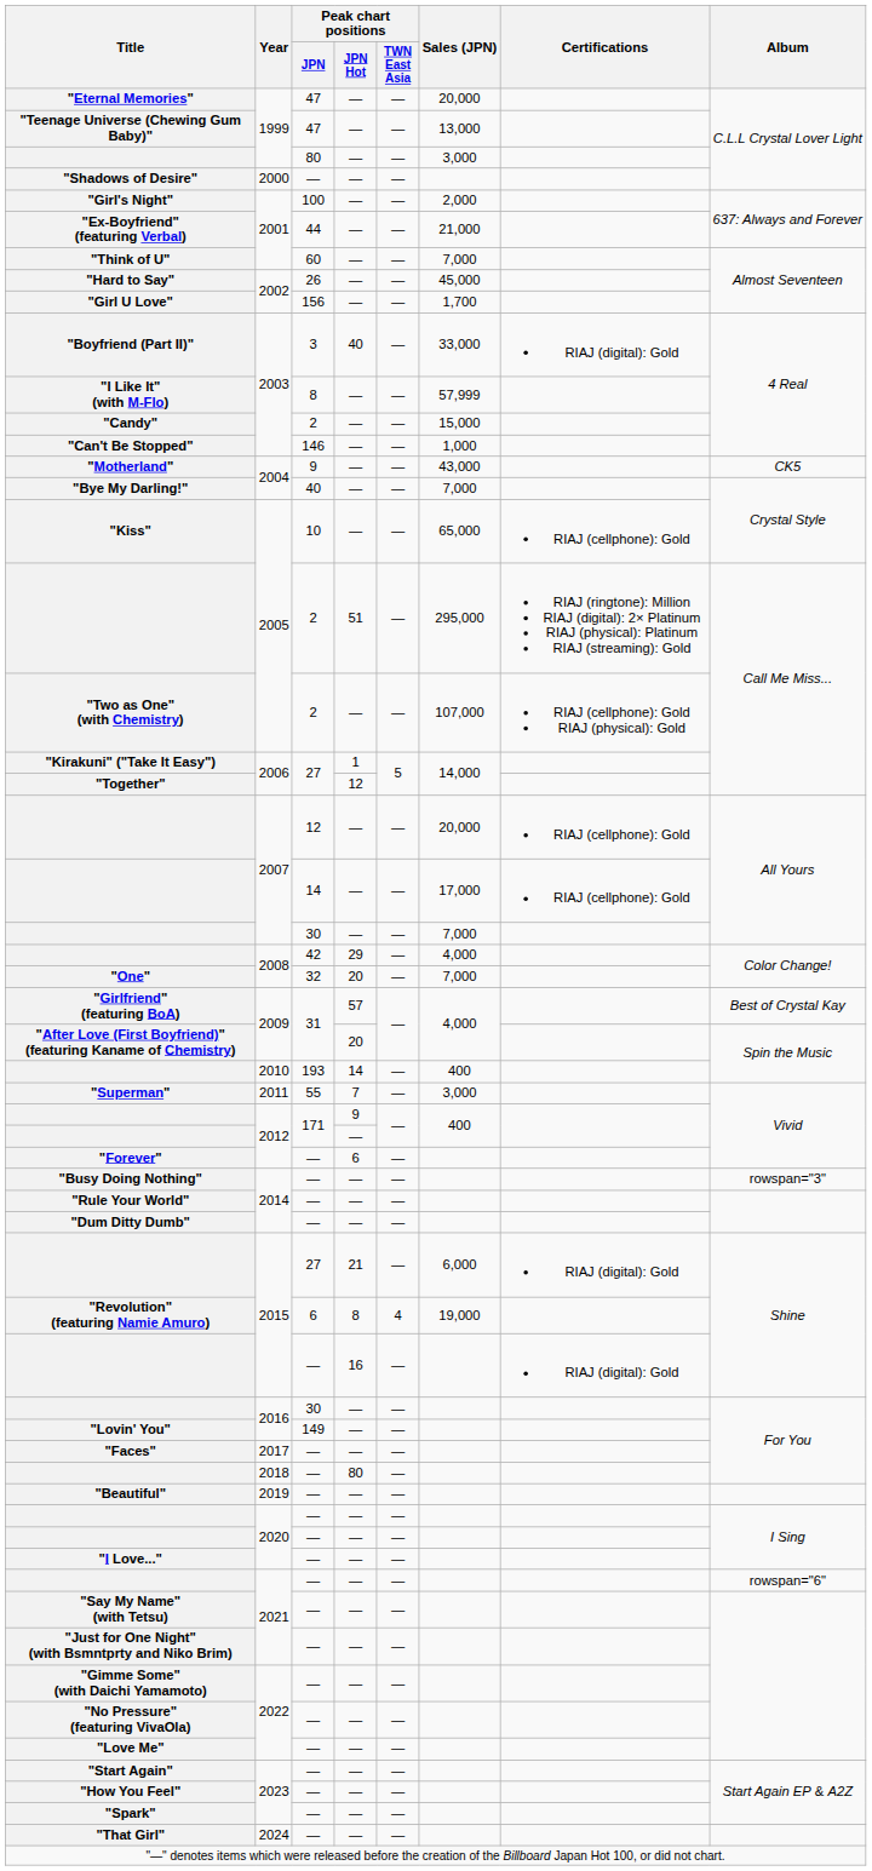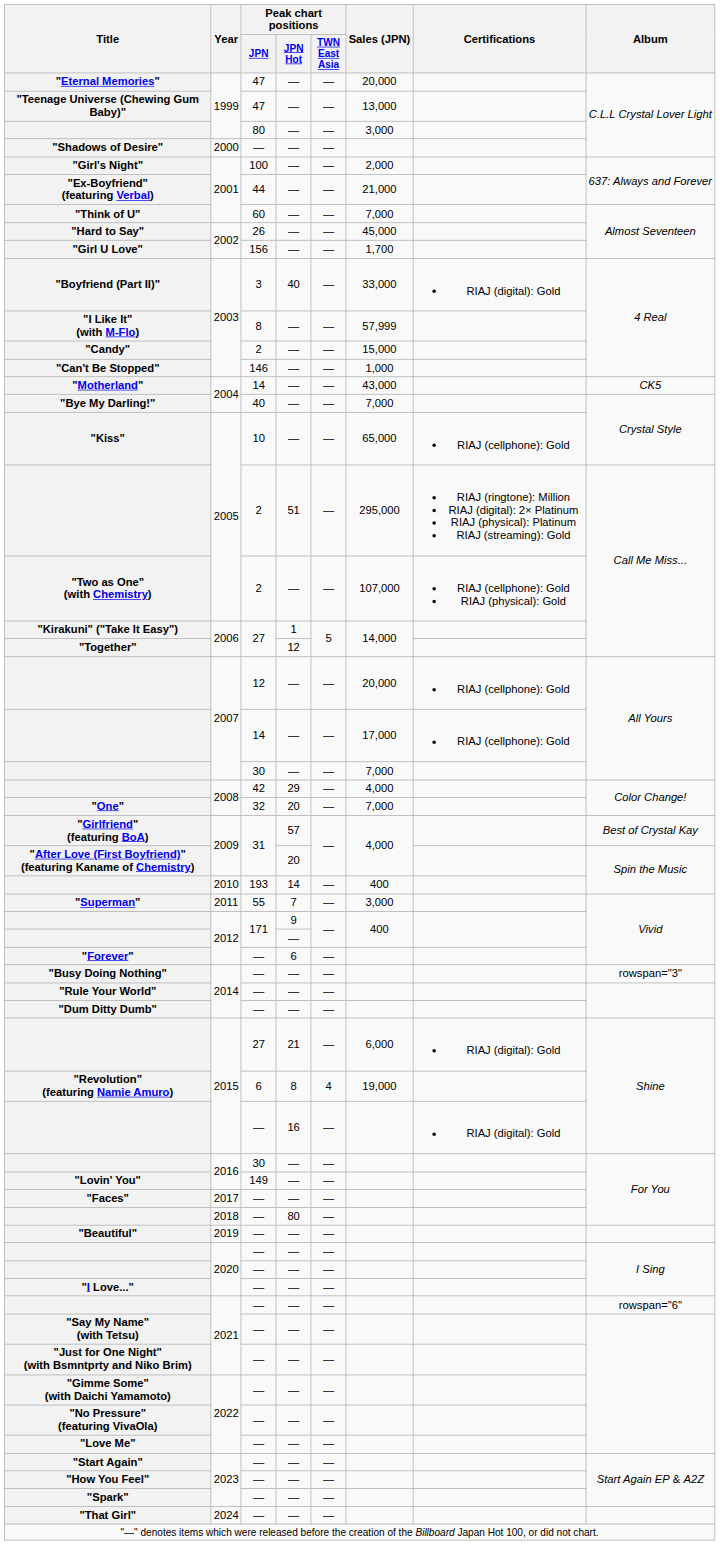"Motherland" | Peak chart positions / JPN: 9 -> 14
